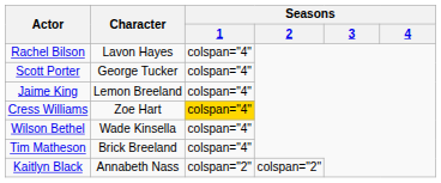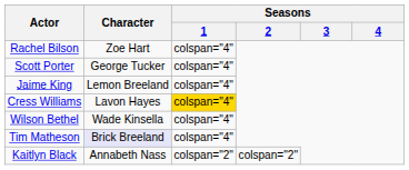Rachel Bilson | Character: Lavon Hayes -> Zoe Hart
Cress Williams | Character: Zoe Hart -> Lavon Hayes
Tim Matheson | Character: no background -> lavender background
